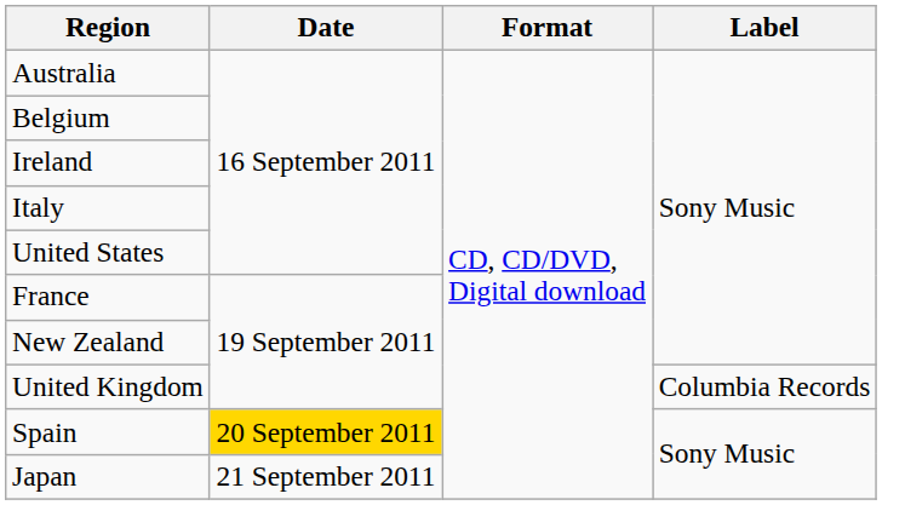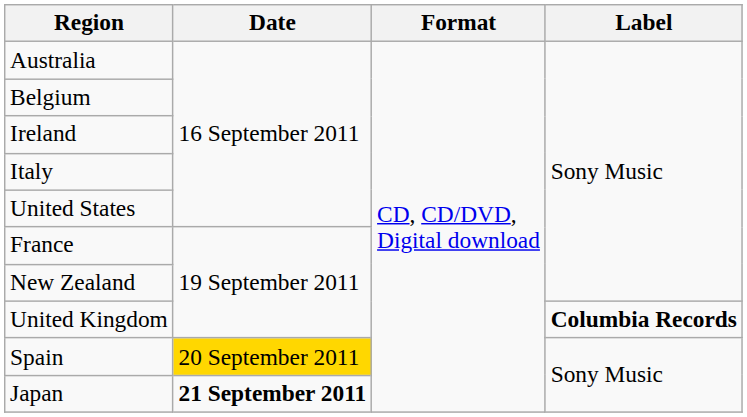United Kingdom | Label: normal -> bold
Japan | Date: normal -> bold
